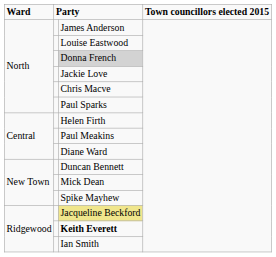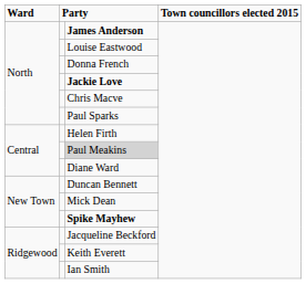James Anderson | column 3: normal -> bold
Donna French | column 3: lightgrey background -> no background
Jackie Love | column 3: normal -> bold
Paul Meakins | column 3: no background -> lightgrey background
Spike Mayhew | column 3: normal -> bold
Jacqueline Beckford | column 3: khaki background -> no background
Keith Everett | column 3: bold -> normal
